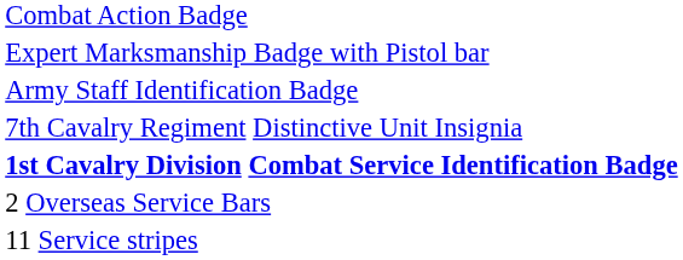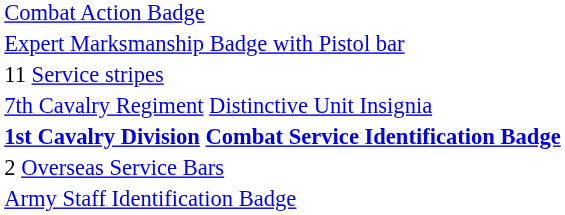row 3 | column 1: Army Staff Identification Badge -> 11 Service stripes
row 7 | column 1: 11 Service stripes -> Army Staff Identification Badge
